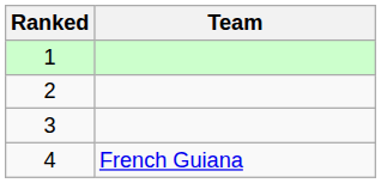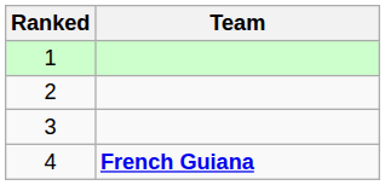4 | Team: normal -> bold
